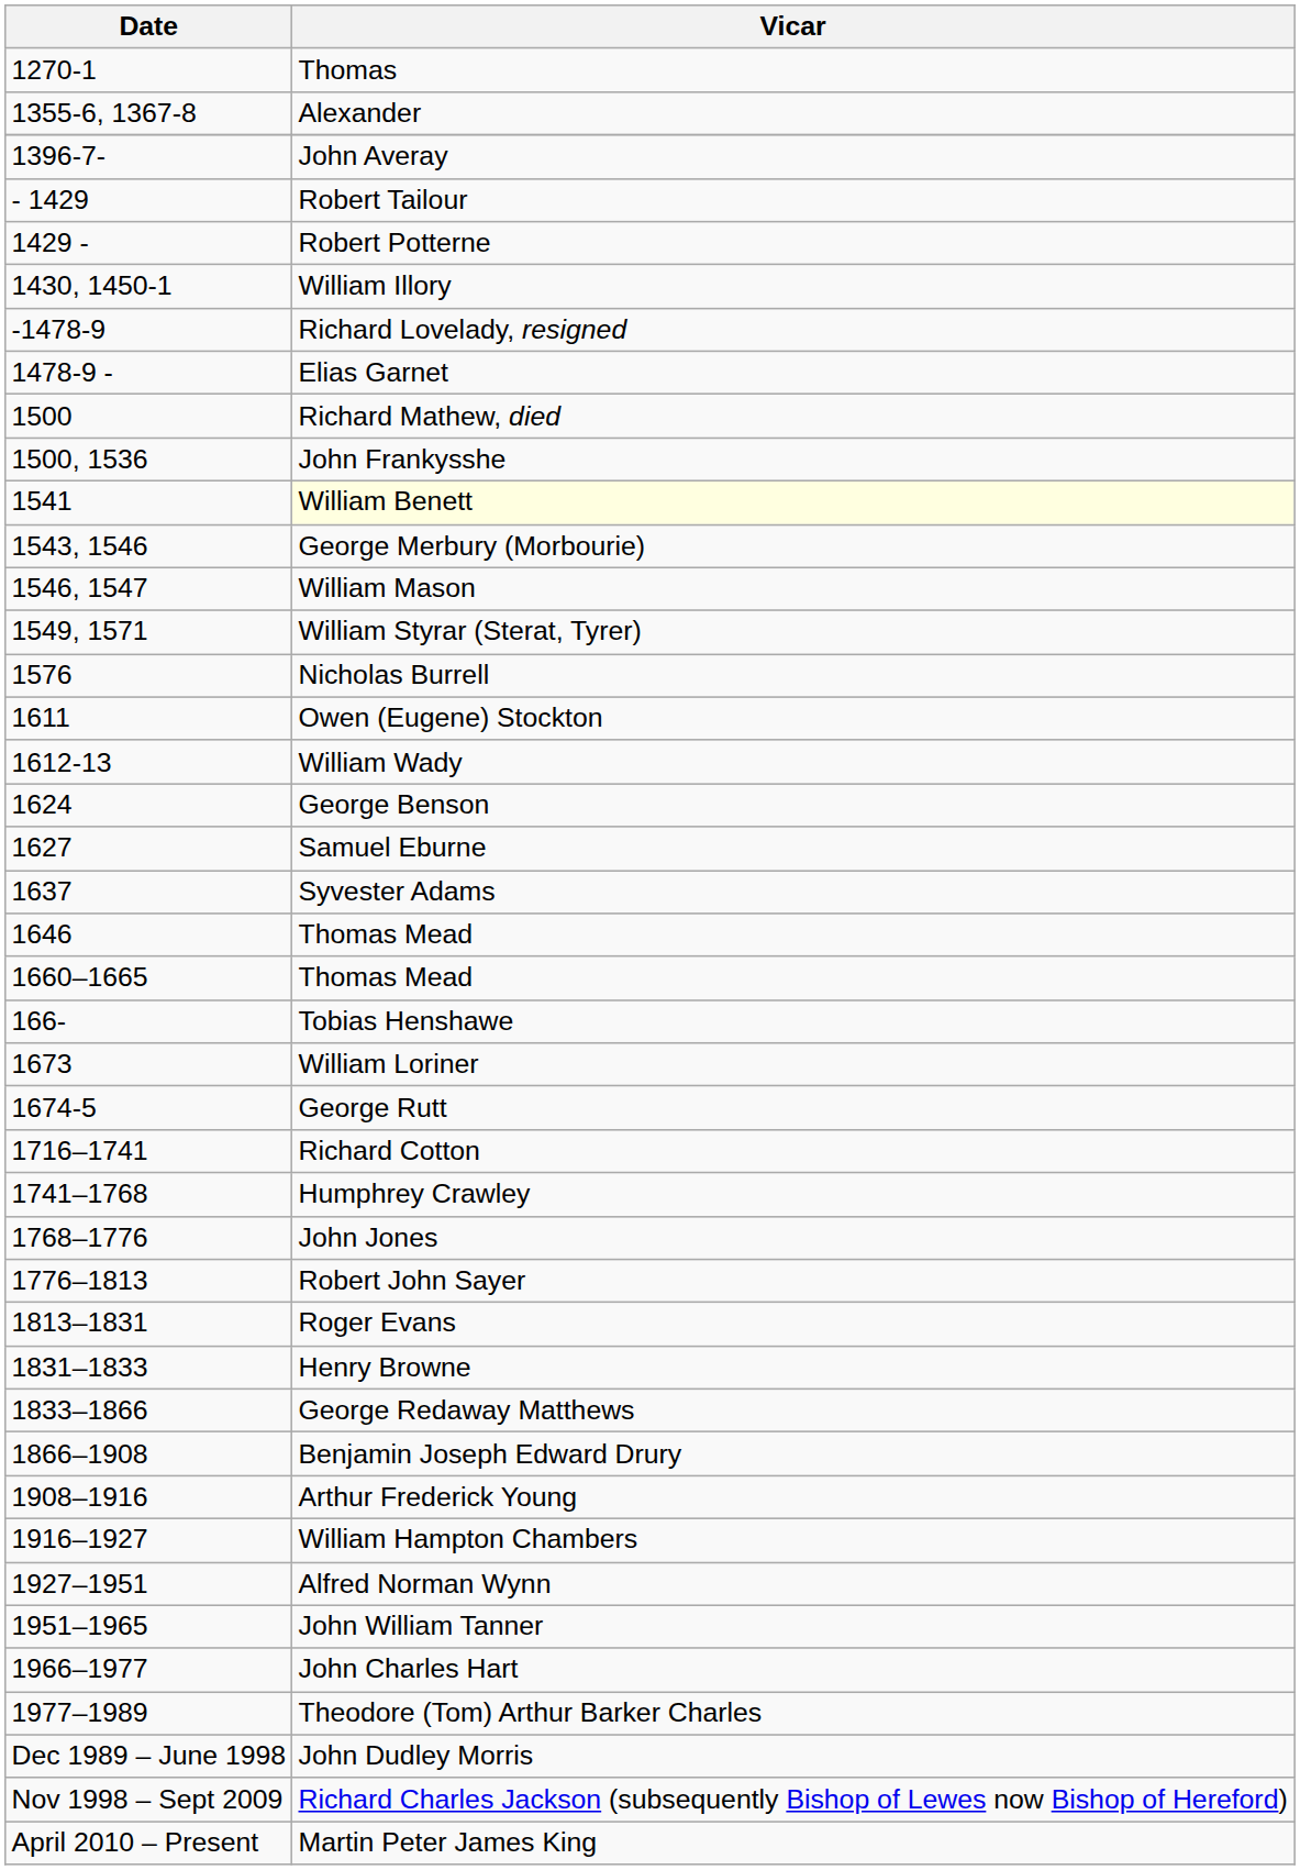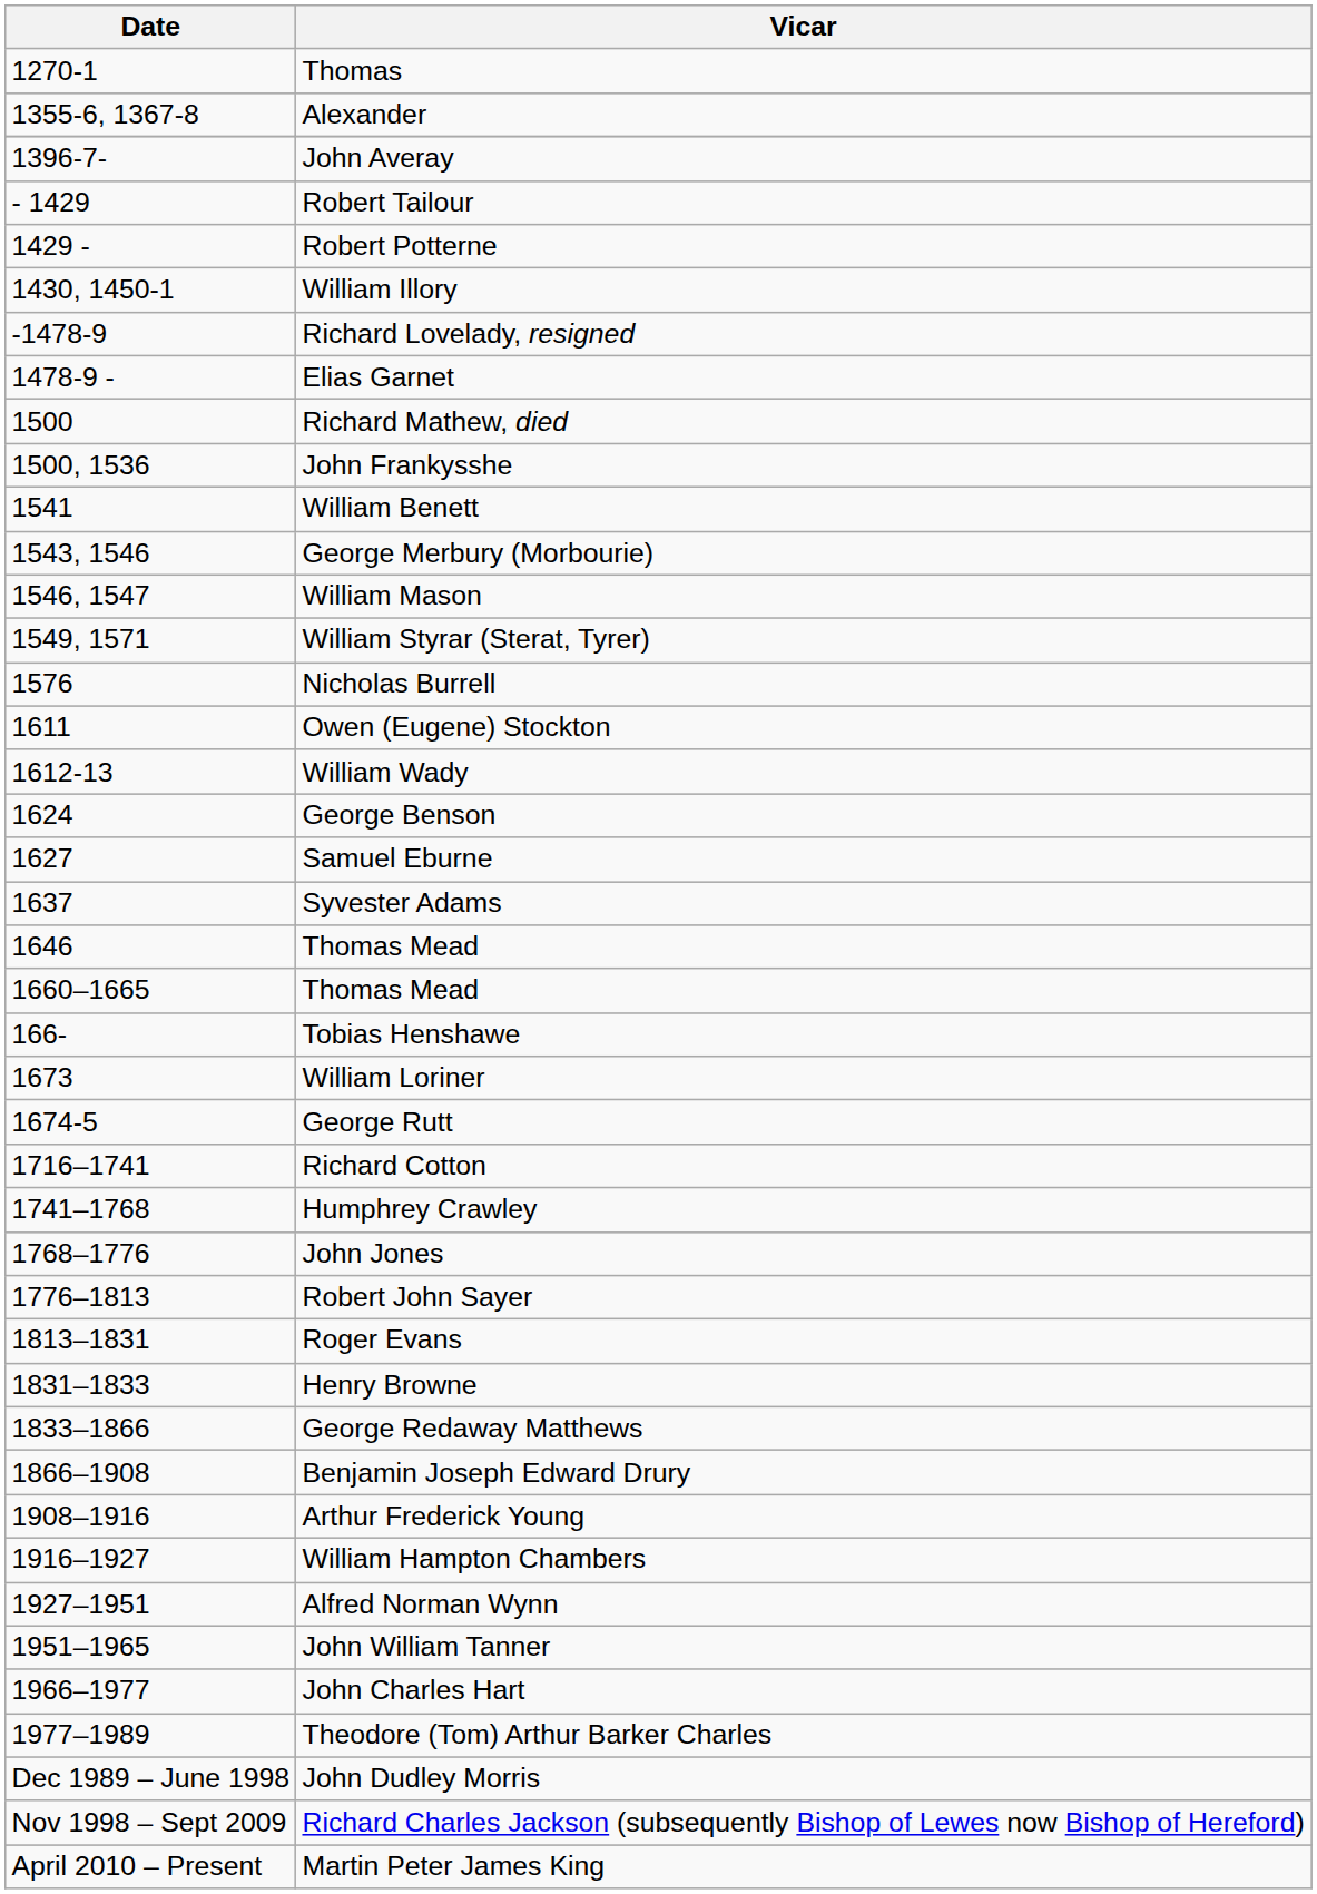row 12 | Vicar: lightyellow background -> no background
